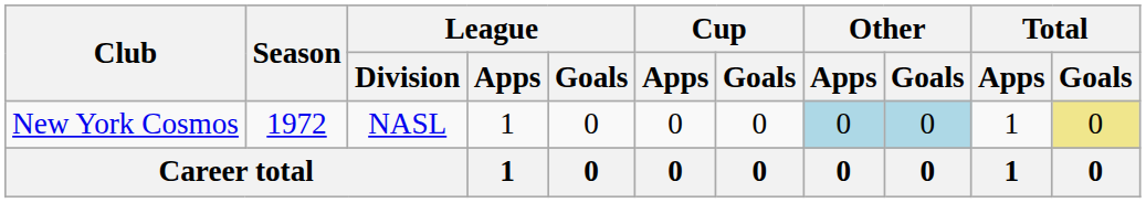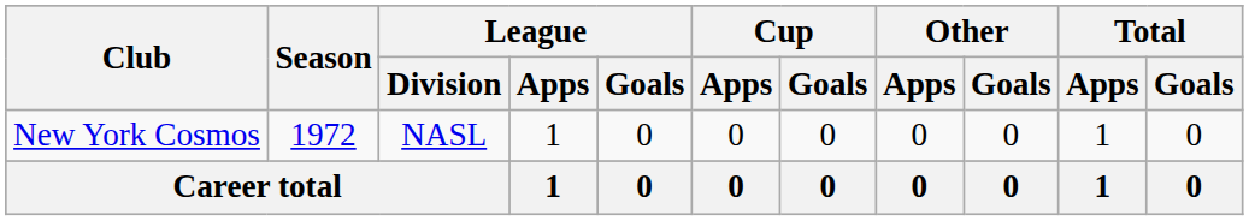New York Cosmos | Other / Apps: lightblue background -> no background
New York Cosmos | Other / Goals: lightblue background -> no background
New York Cosmos | Total / Goals: khaki background -> no background
